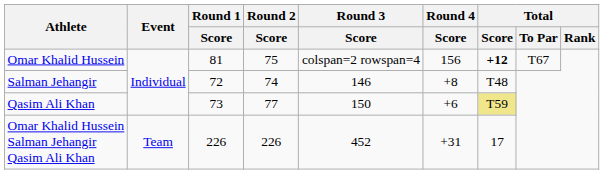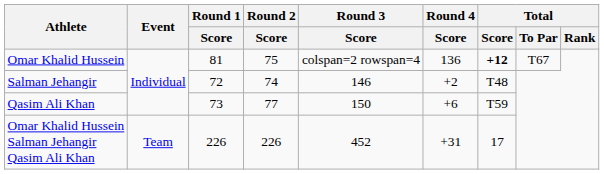Omar Khalid Hussein | Round 4 / Score: 156 -> 136
Salman Jehangir | Round 4 / Score: +8 -> +2
Qasim Ali Khan | Total / Score: khaki background -> no background
